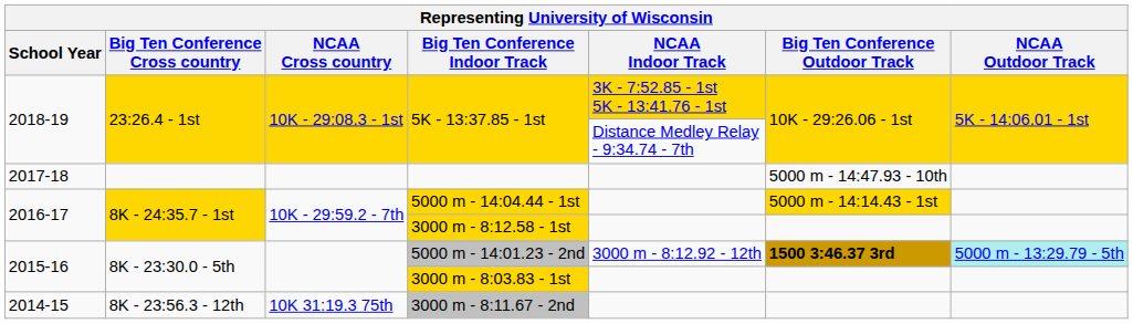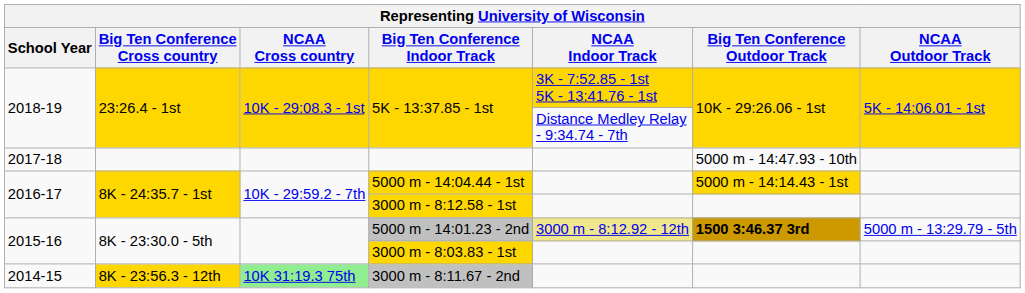5000 m - 14:01.23 - 2nd | NCAA Indoor Track: no background -> khaki background
5000 m - 14:01.23 - 2nd | NCAA Outdoor Track: paleturquoise background -> no background
3000 m - 8:11.67 - 2nd | Big Ten Conference Cross country: no background -> gold background
3000 m - 8:11.67 - 2nd | NCAA Cross country: no background -> lightgreen background
